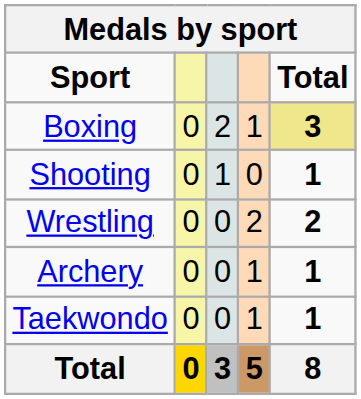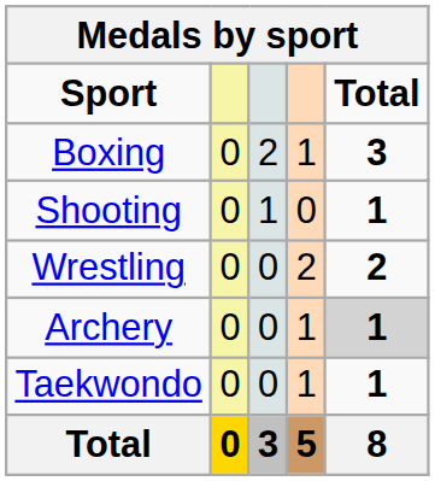Boxing | Total: khaki background -> no background
Archery | Total: no background -> lightgrey background
